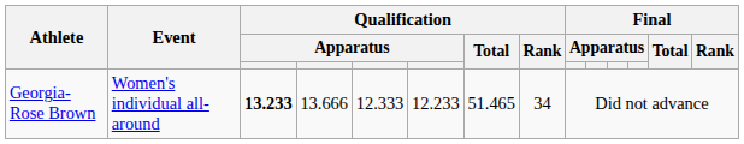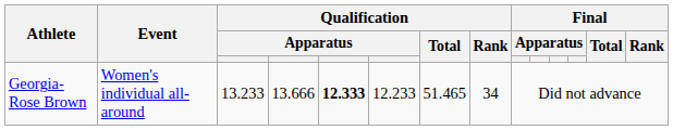row 4 | column 3: bold -> normal
row 4 | column 5: normal -> bold
